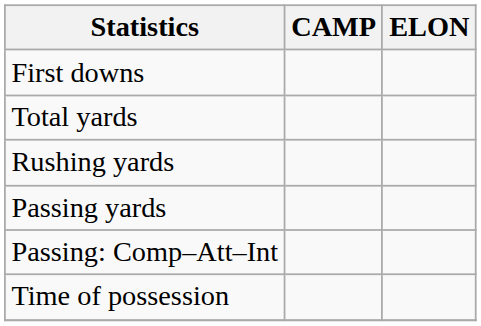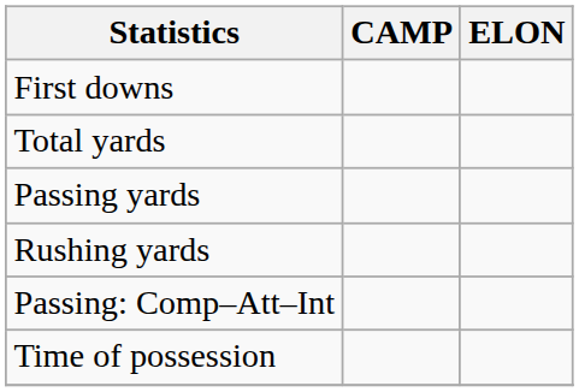rows swapped: Rushing yards <-> Passing yards
